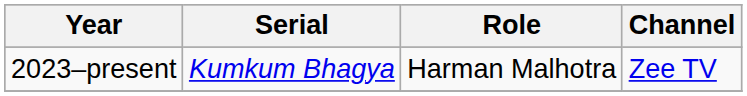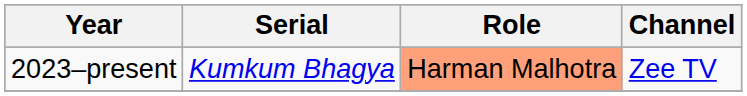2023–present | Role: no background -> lightsalmon background
